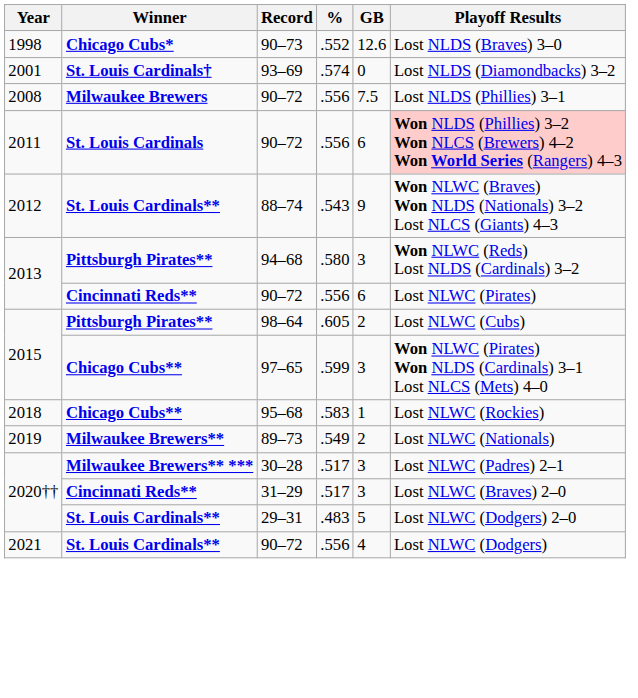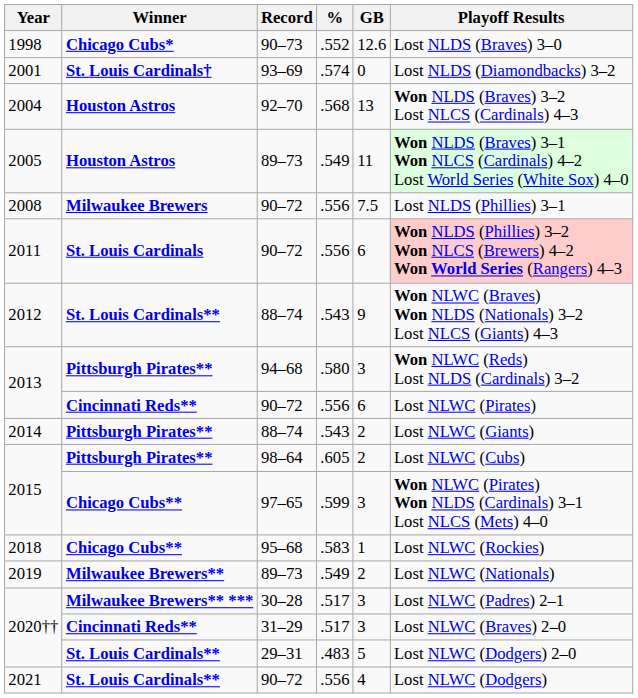+ row: 2004 | Houston Astros | 92–70 | .568 | 13 | Won NLDS (Braves) 3–2 Lost NLCS (Cardinals) 4–3
+ row: 2005 | Houston Astros | 89–73 | .549 | 11 | Won NLDS (Braves) 3–1 Won NLCS (Cardinals) 4–2 Lost World Series (White Sox) 4–0
+ row: 2014 | Pittsburgh Pirates** | 88–74 | .543 | 2 | Lost NLWC (Giants)
